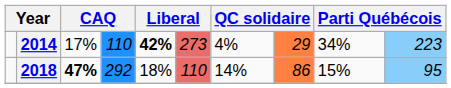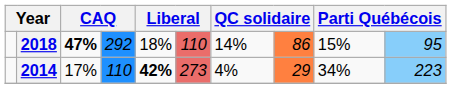rows swapped: 2018 <-> 2014
